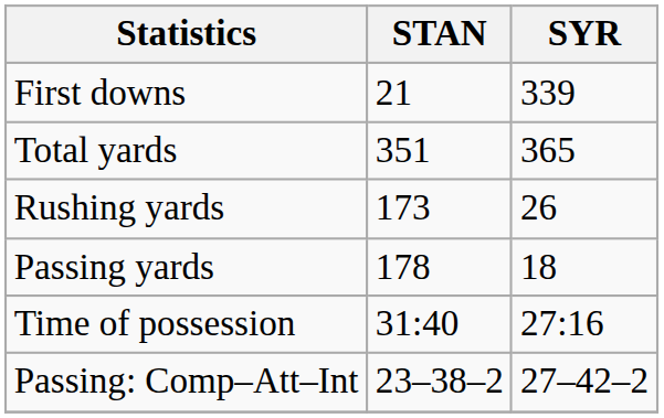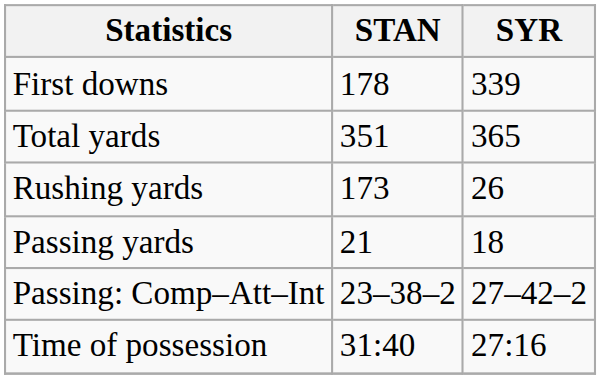First downs | STAN: 21 -> 178
Passing yards | STAN: 178 -> 21
rows swapped: Passing: Comp–Att–Int <-> Time of possession
